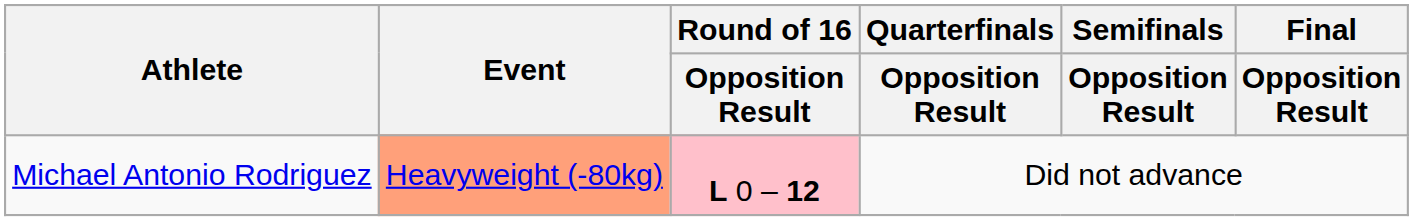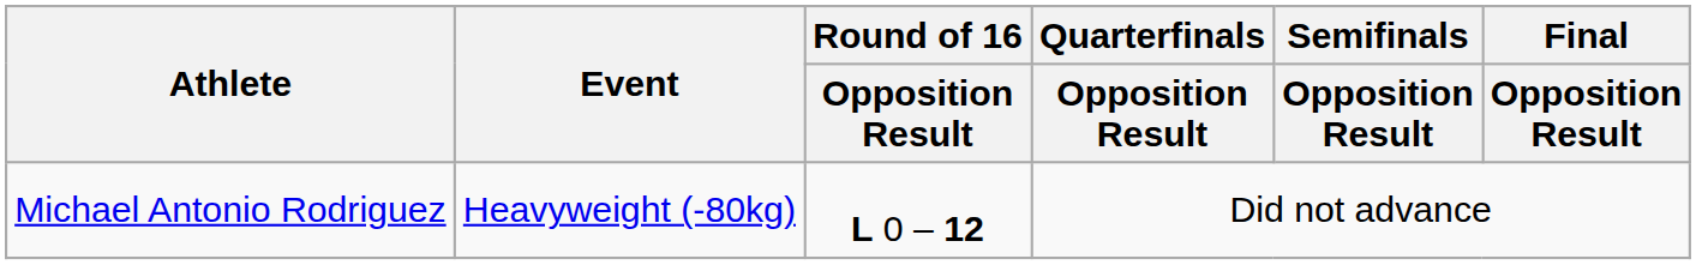Michael Antonio Rodriguez | Event: lightsalmon background -> no background
Michael Antonio Rodriguez | Round of 16 / Opposition Result: pink background -> no background
